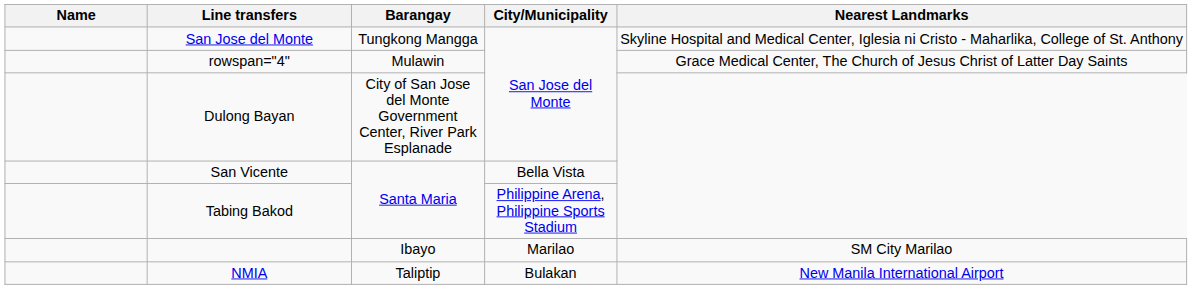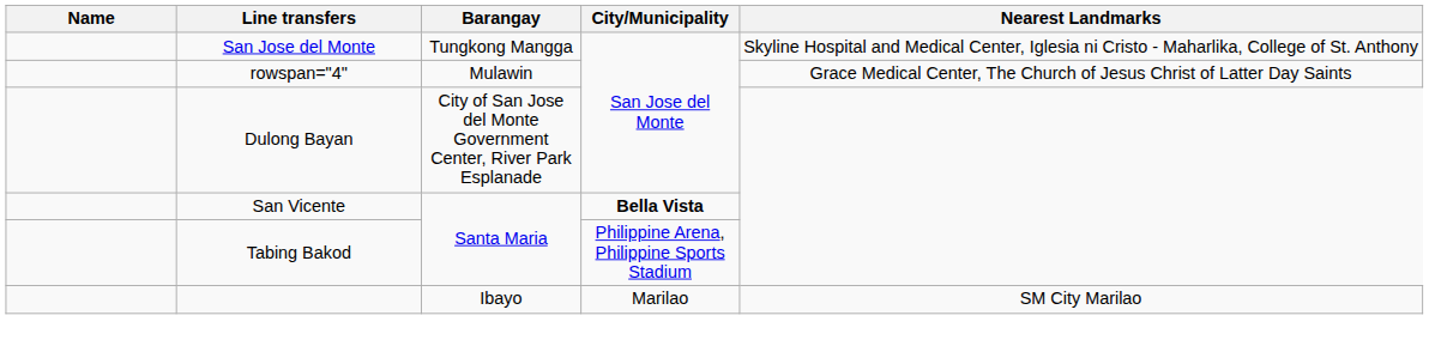San Vicente | City/Municipality: normal -> bold
- row: NMIA | Taliptip | Bulakan | New Manila International Airport
